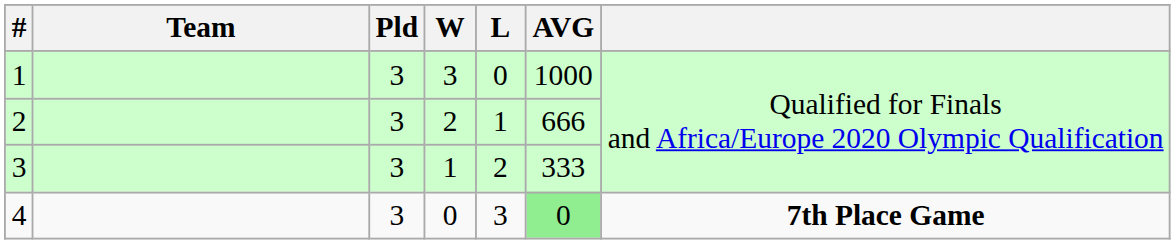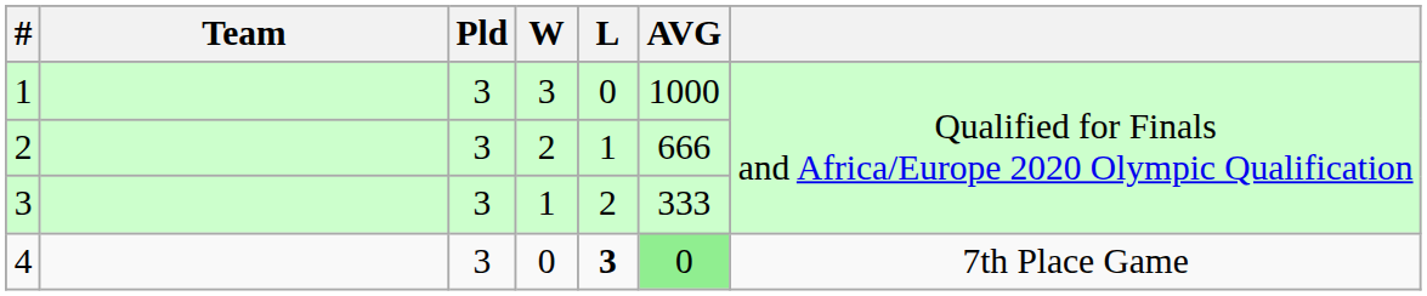4 | L: normal -> bold
4 | column 7: bold -> normal
